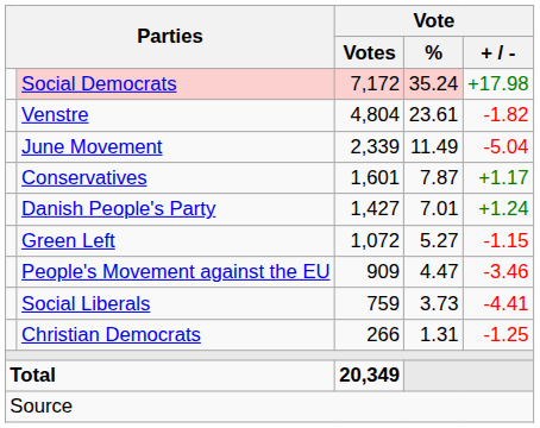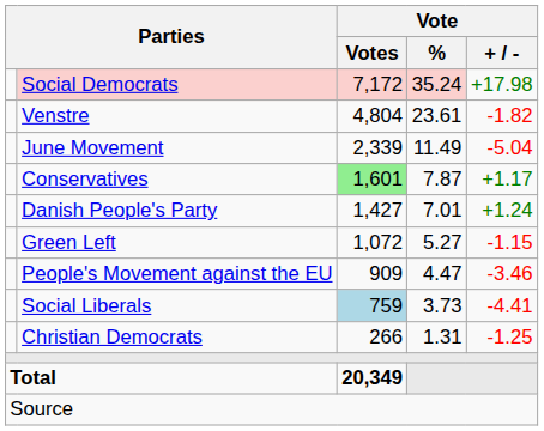Conservatives | Vote / Votes: no background -> lightgreen background
Social Liberals | Vote / Votes: no background -> lightblue background
